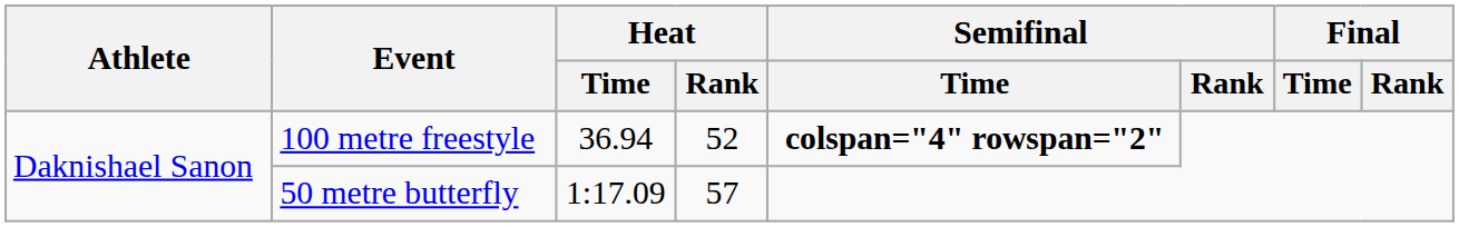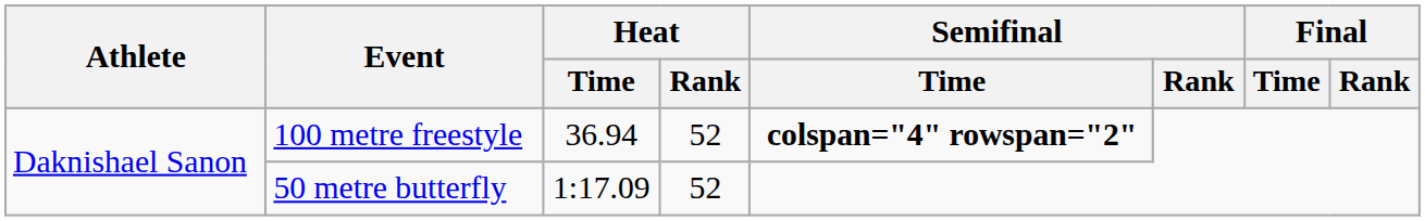50 metre butterfly | Heat / Rank: 57 -> 52
